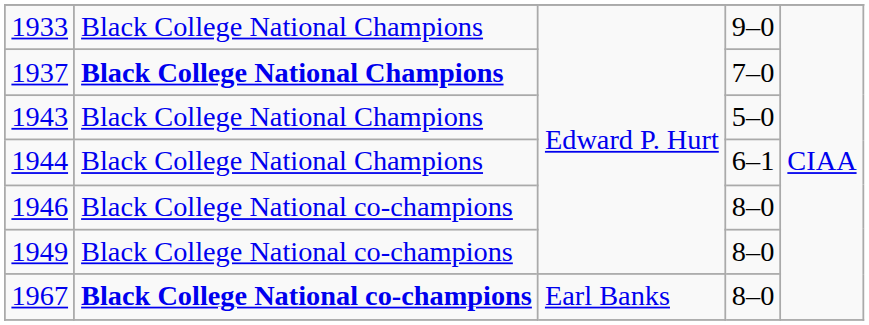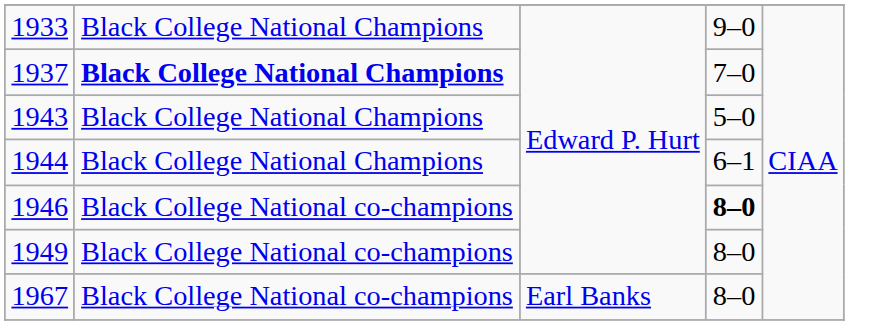1946 | column 4: normal -> bold
1967 | column 2: bold -> normal
